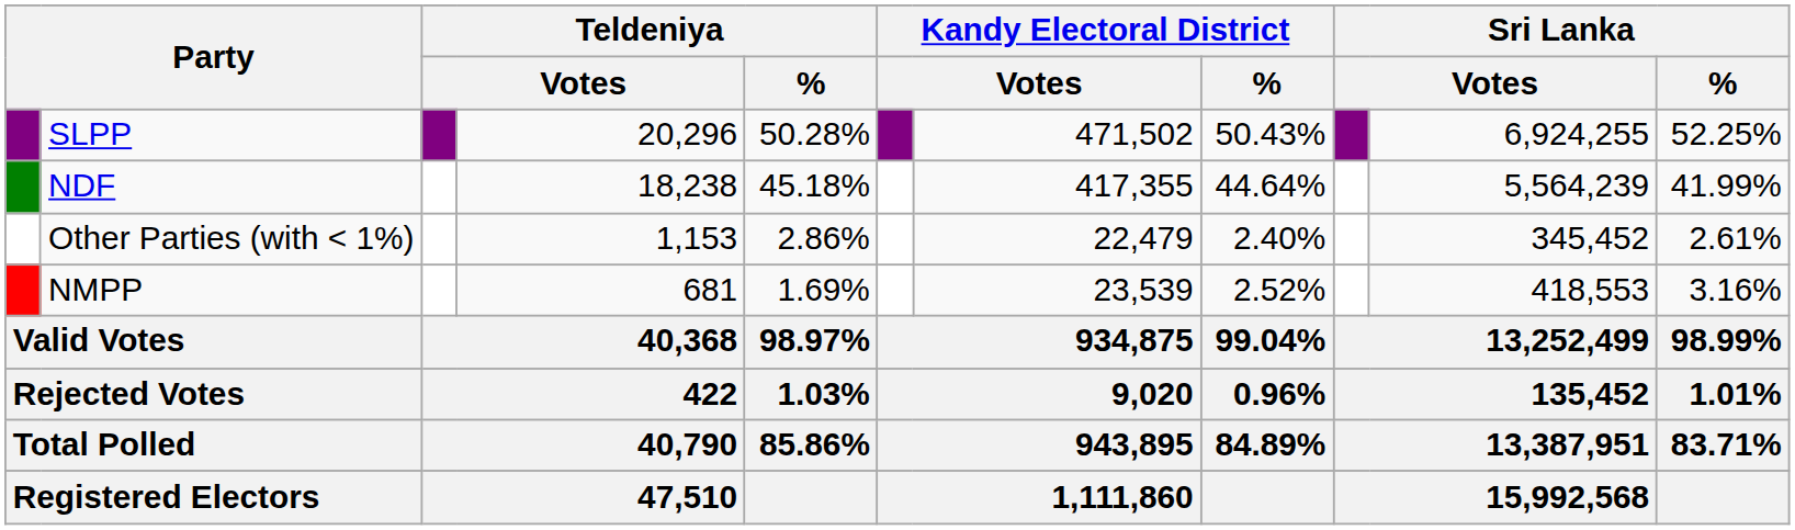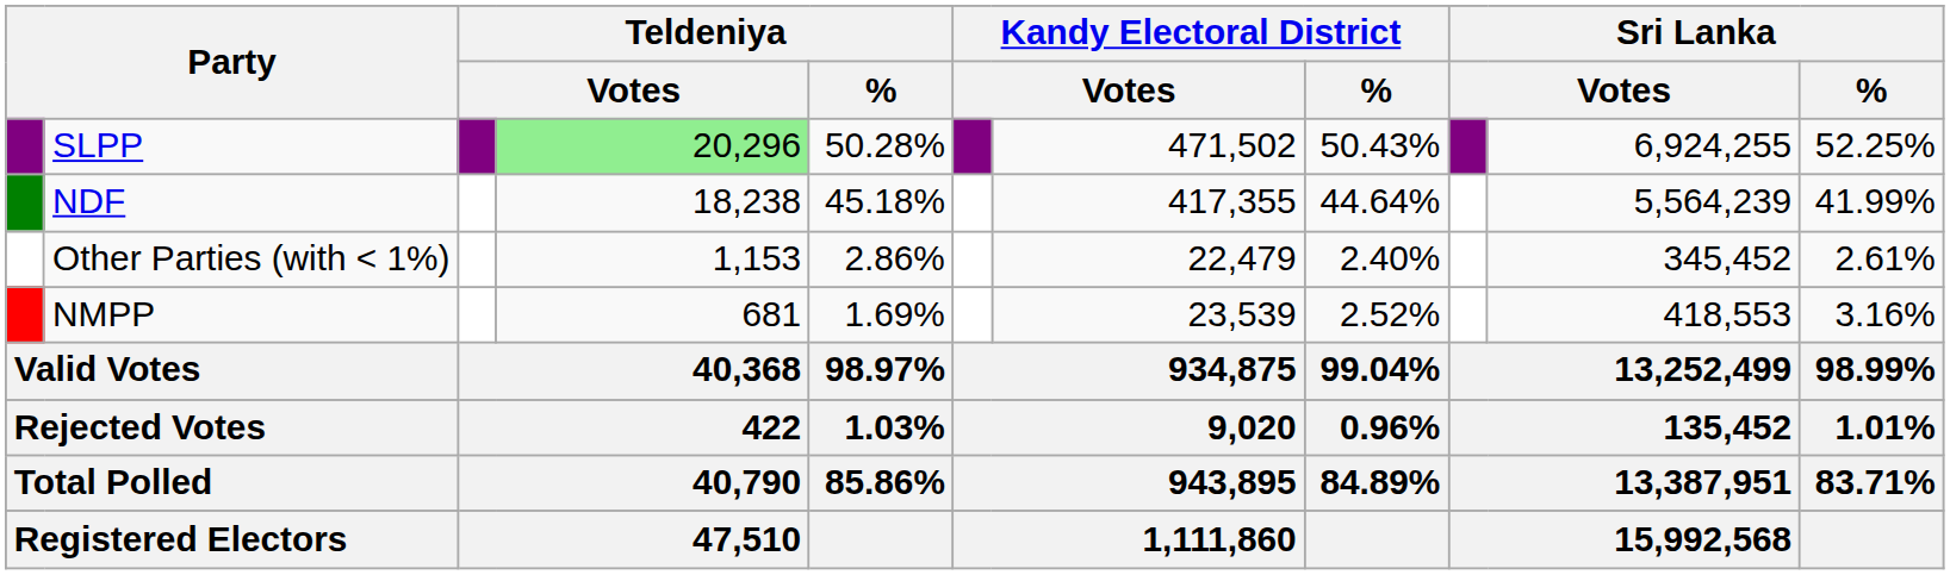SLPP | column 4: no background -> lightgreen background
